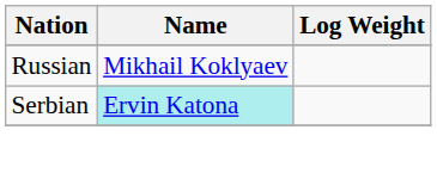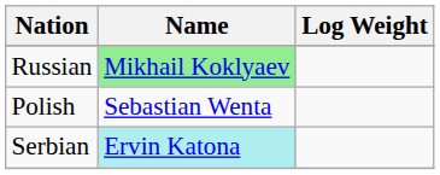Russian | Name: no background -> lightgreen background
+ row: Polish | Sebastian Wenta
